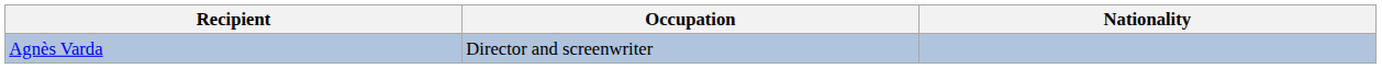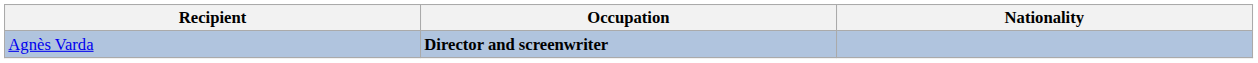Agnès Varda | Occupation: normal -> bold
